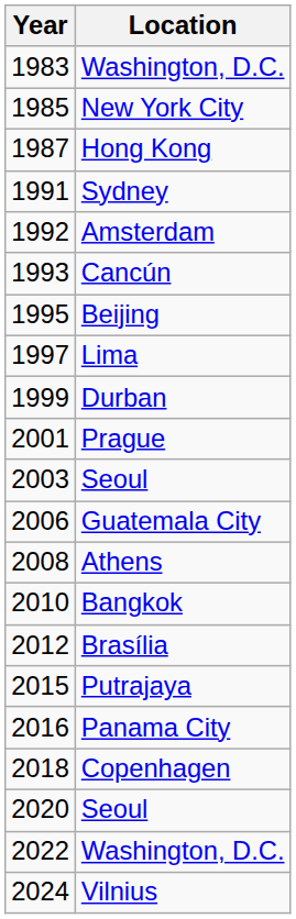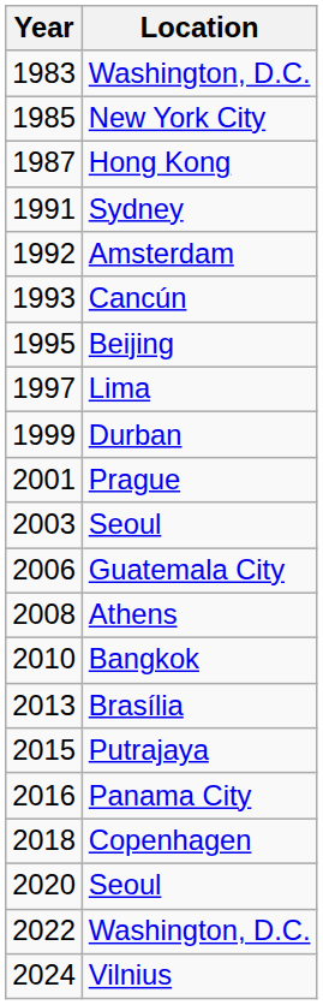row 16 | Year: 2012 -> 2013
